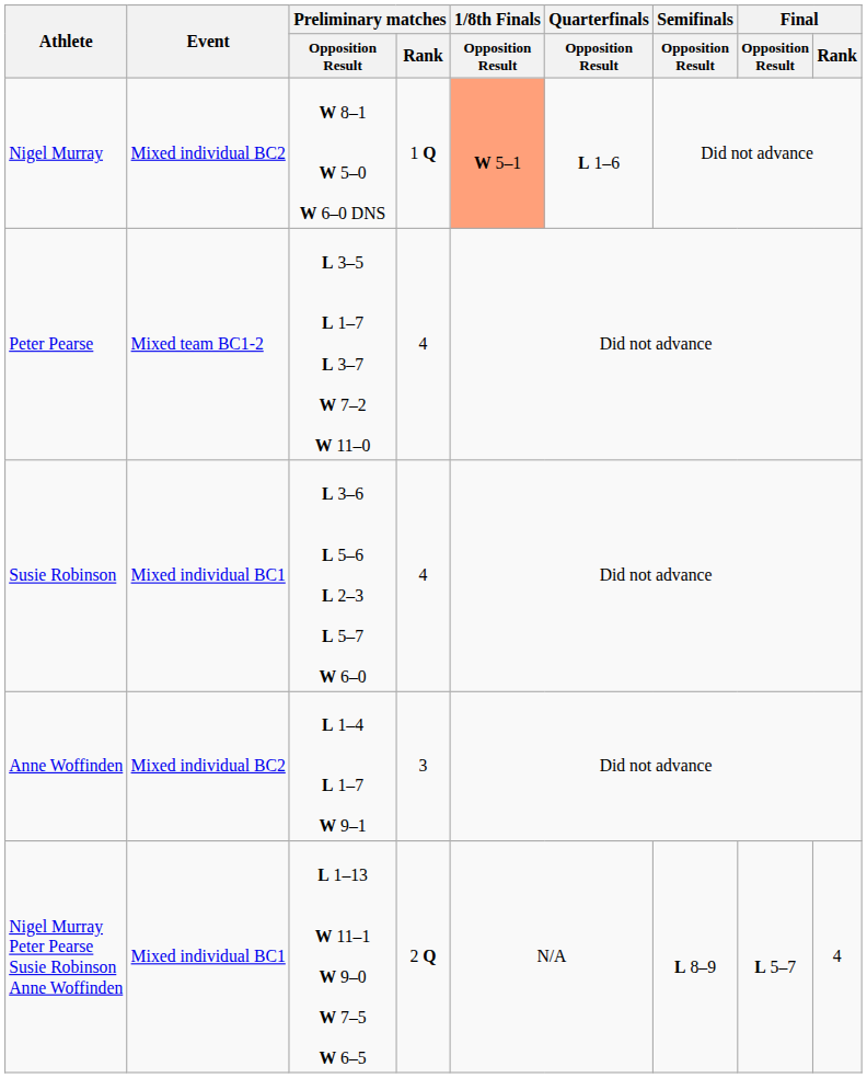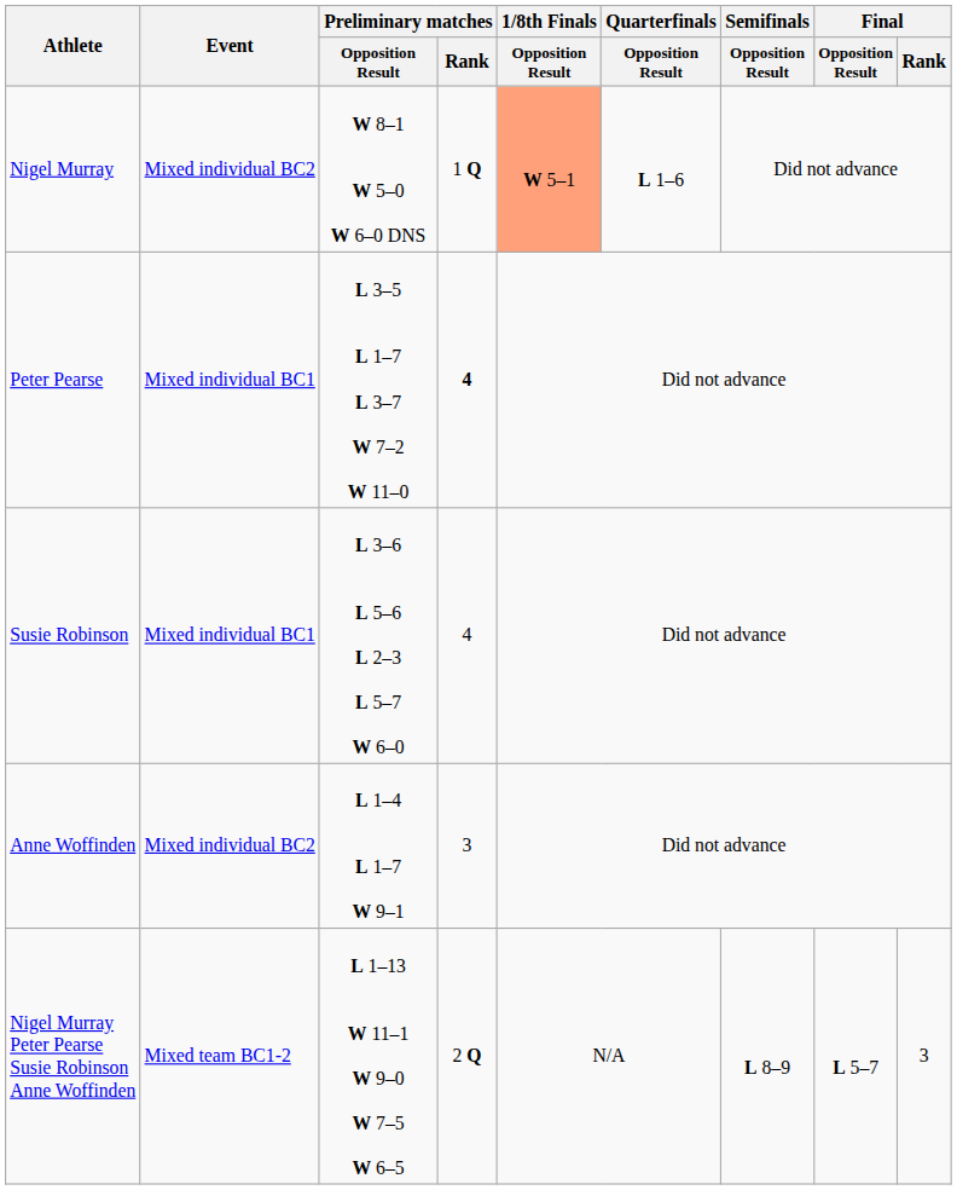Peter Pearse | Event: Mixed team BC1-2 -> Mixed individual BC1
Peter Pearse | Preliminary matches / Rank: normal -> bold
Nigel Murray Peter Pearse Susie Robinson Anne Woffinden | Event: Mixed individual BC1 -> Mixed team BC1-2
Nigel Murray Peter Pearse Susie Robinson Anne Woffinden | Final / Rank: 4 -> 3
